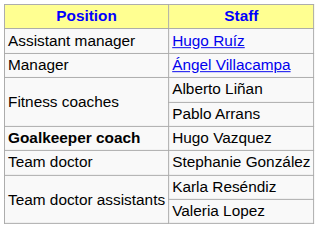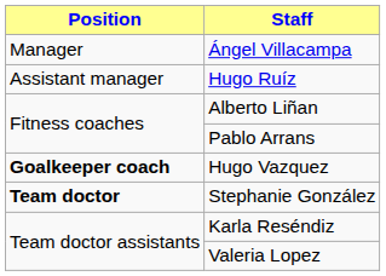rows swapped: Ángel Villacampa <-> Hugo Ruíz
Stephanie González | Position: normal -> bold
